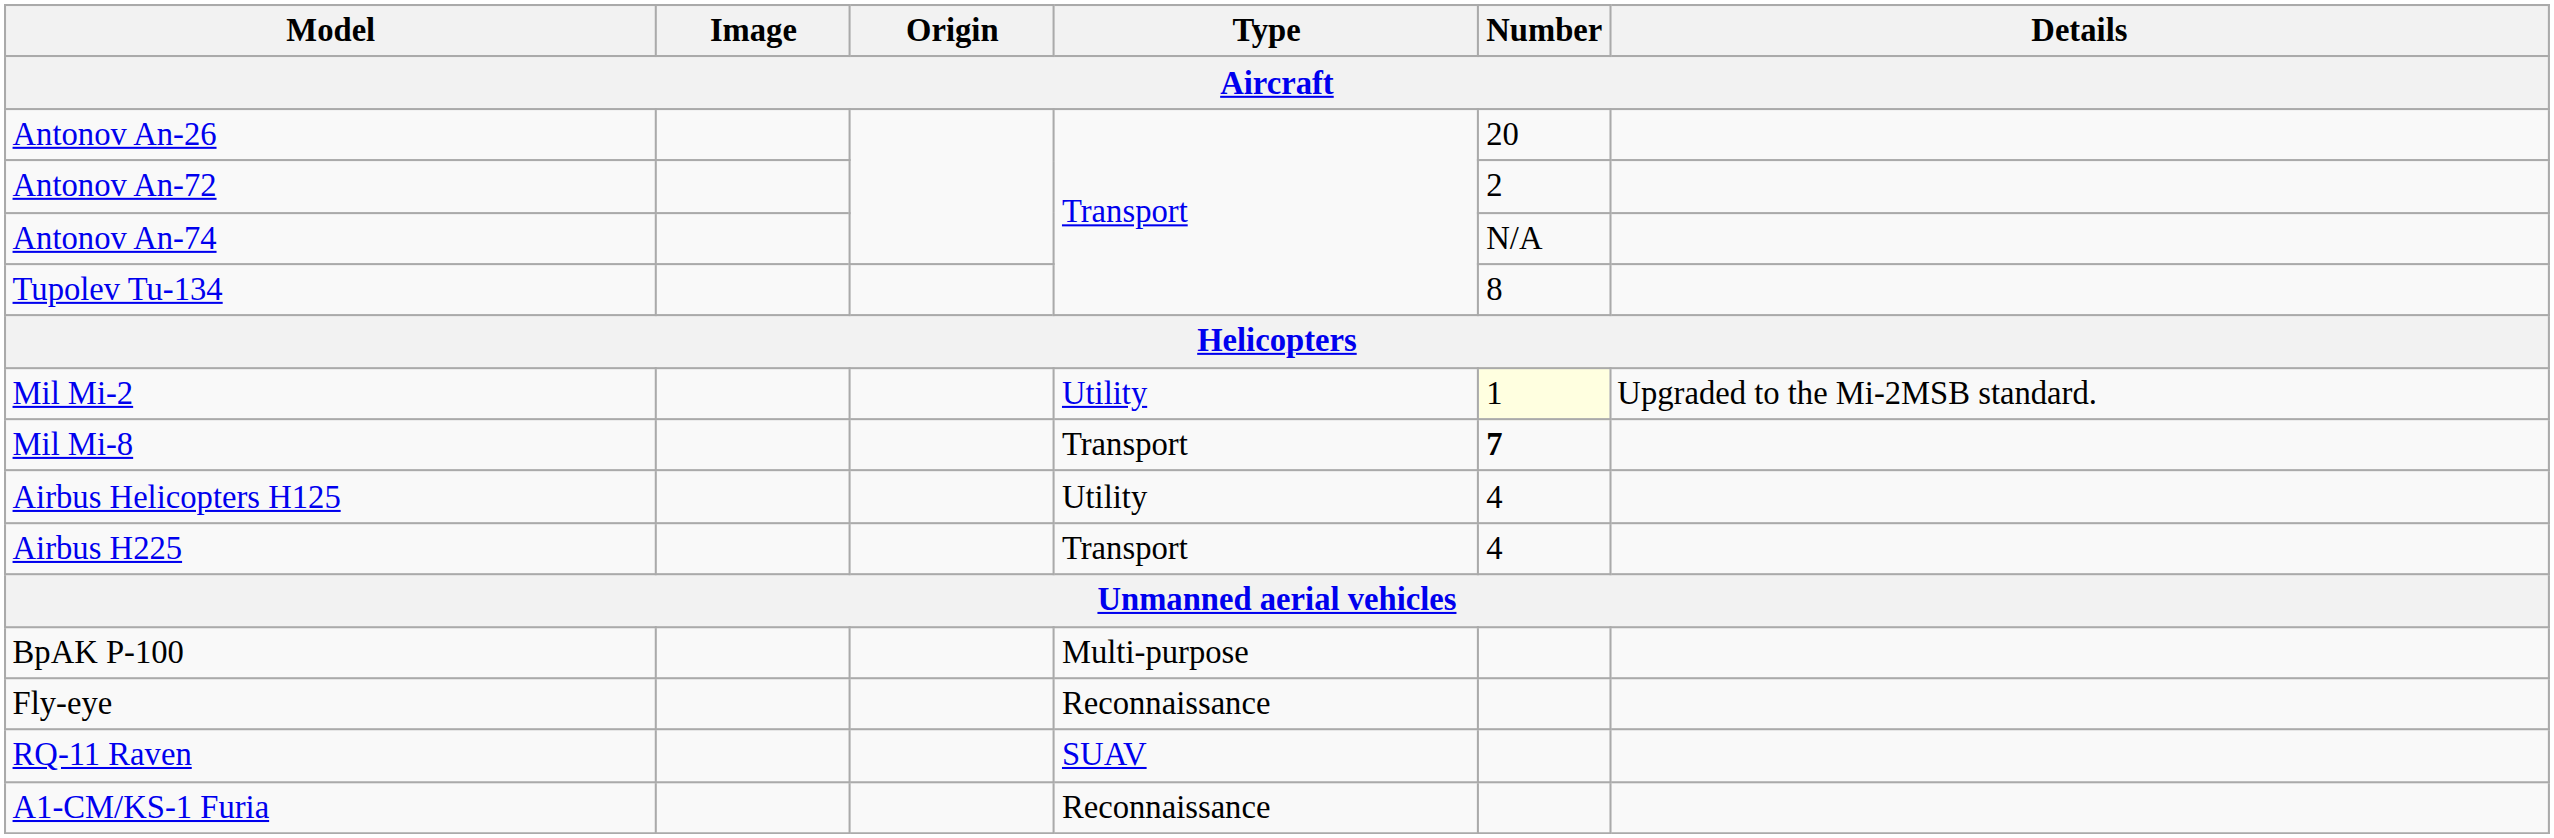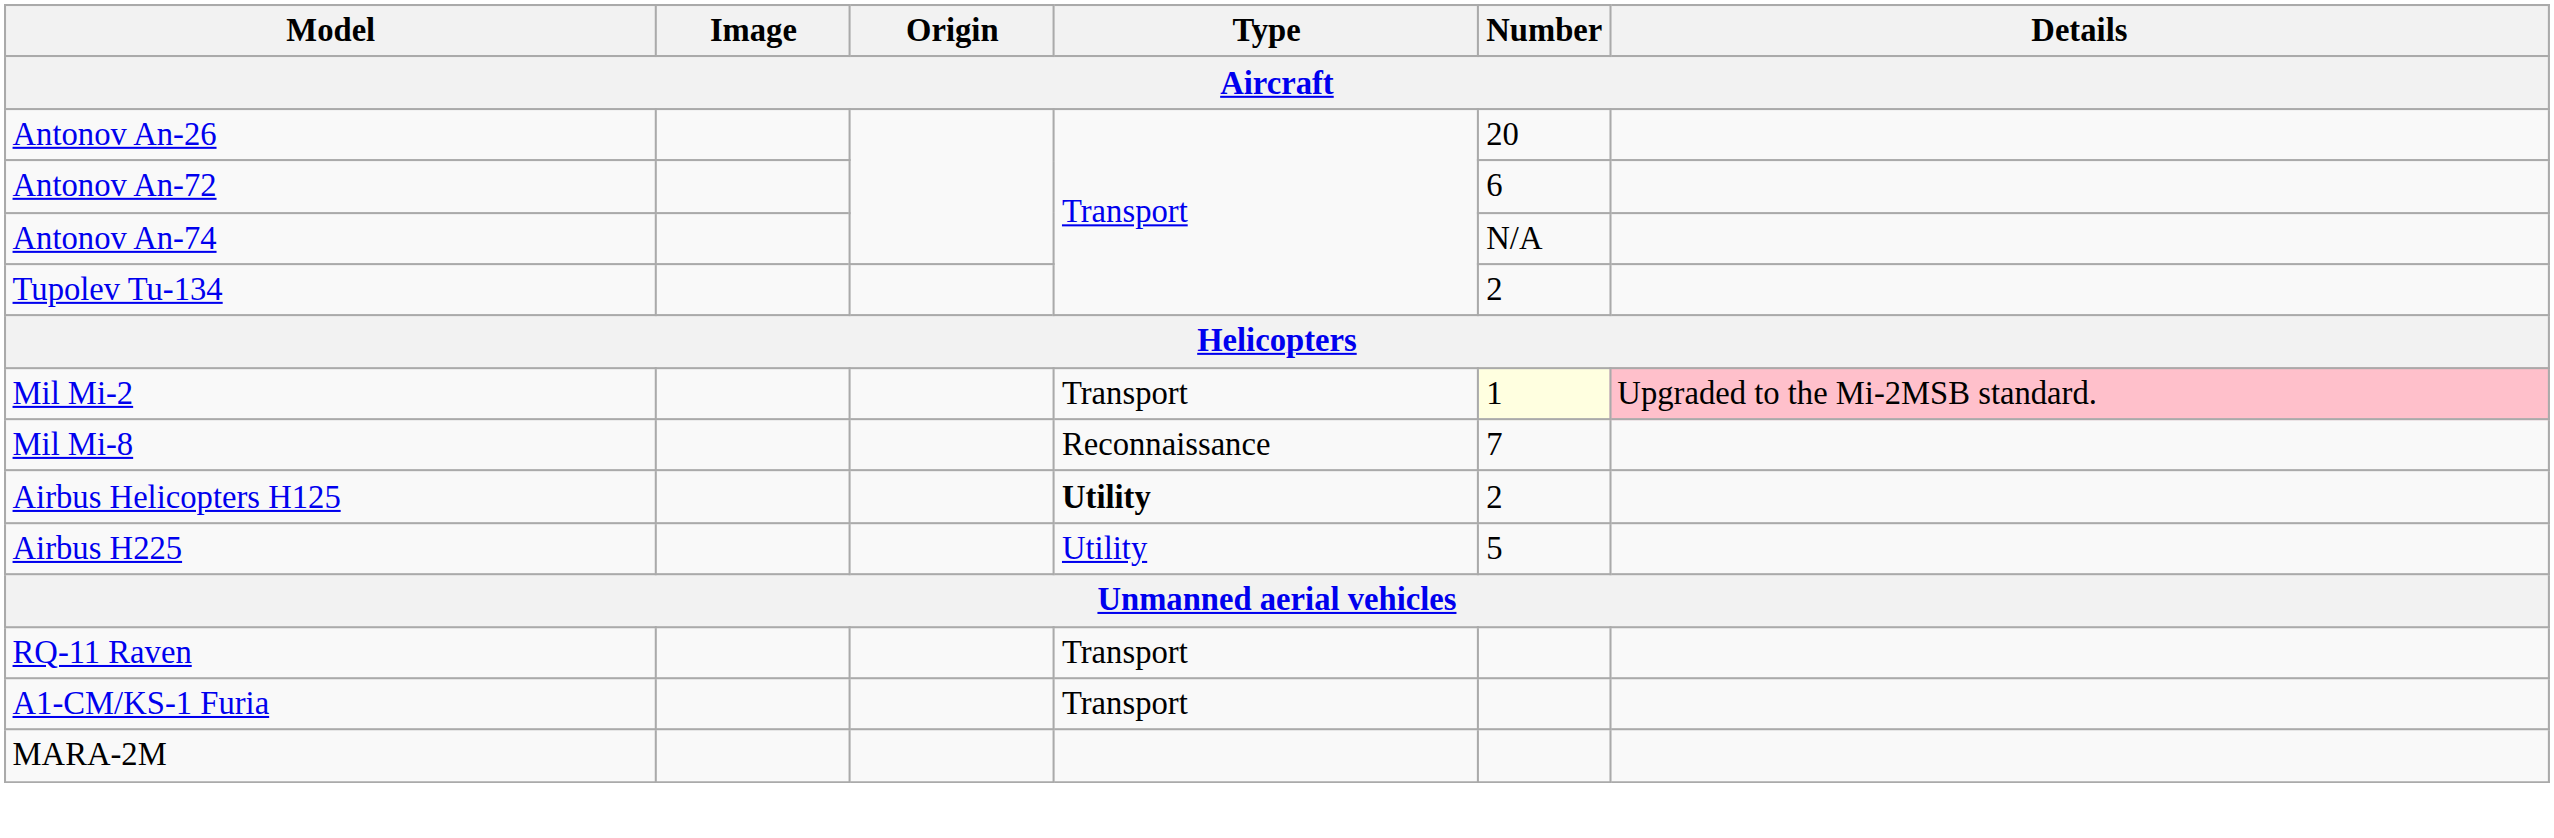Antonov An-72 | Number: 2 -> 6
Tupolev Tu-134 | Number: 8 -> 2
Mil Mi-2 | Type: Utility -> Transport
Mil Mi-2 | Details: no background -> pink background
Mil Mi-8 | Type: Transport -> Reconnaissance
Mil Mi-8 | Number: bold -> normal
Airbus Helicopters H125 | Type: normal -> bold
Airbus Helicopters H125 | Number: 4 -> 2
Airbus H225 | Type: Transport -> Utility
Airbus H225 | Number: 4 -> 5
- row: BpAK P-100 | Multi-purpose
- row: Fly-eye | Reconnaissance
RQ-11 Raven | Type: SUAV -> Transport
A1-CM/KS-1 Furia | Type: Reconnaissance -> Transport
+ row: MARA-2M
